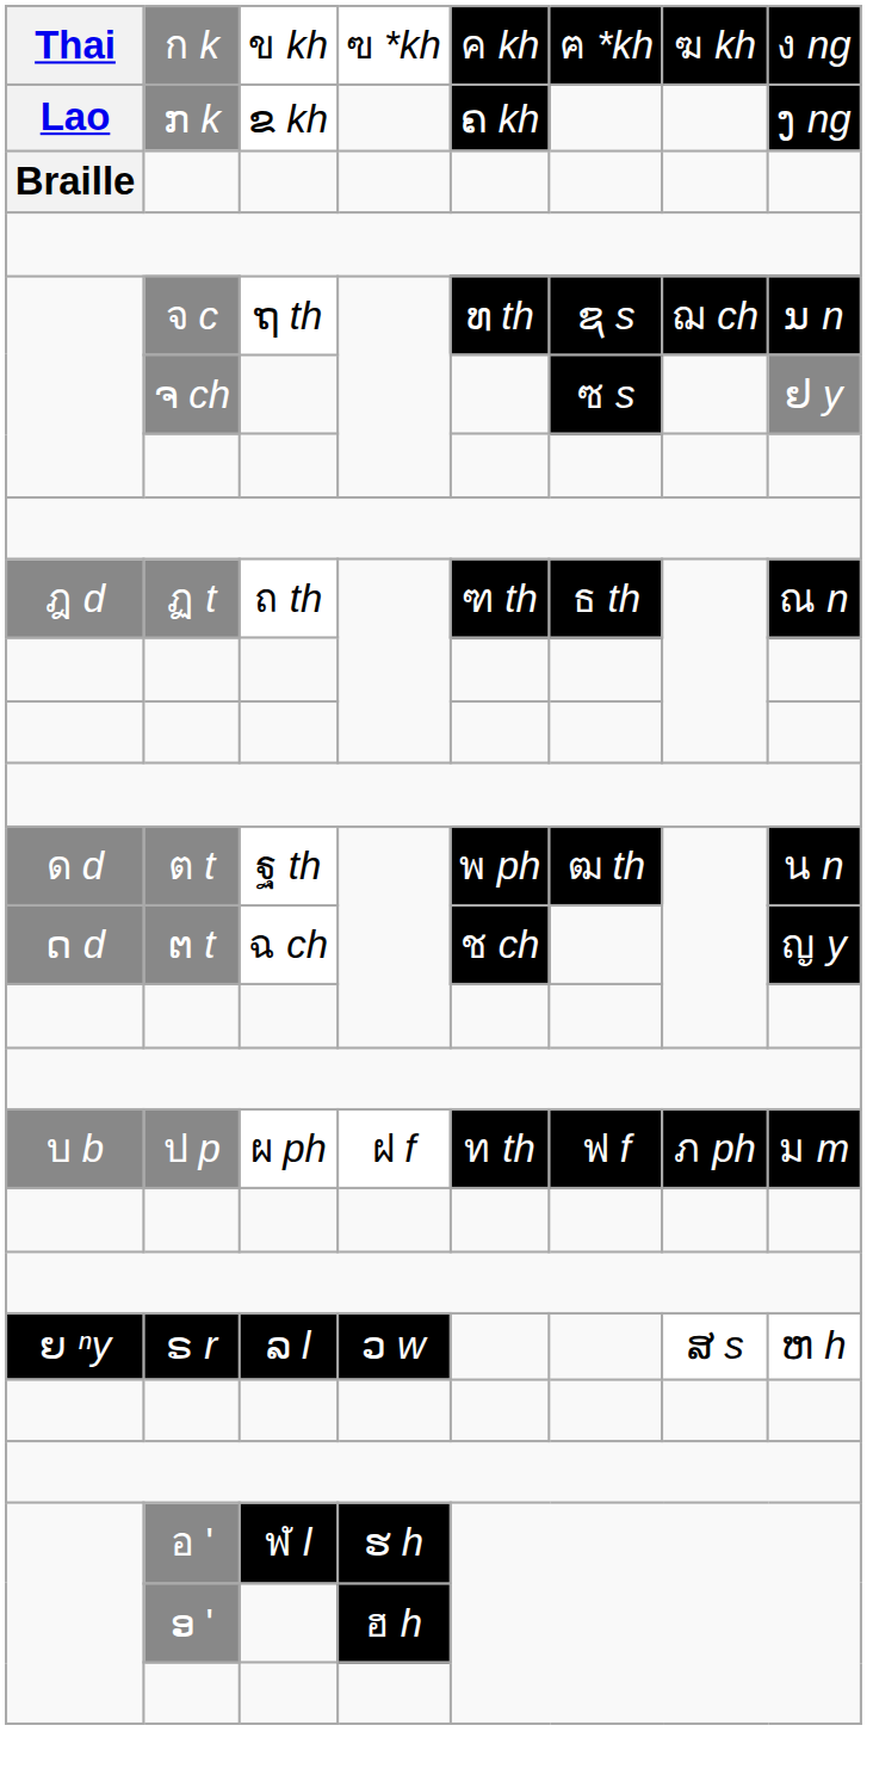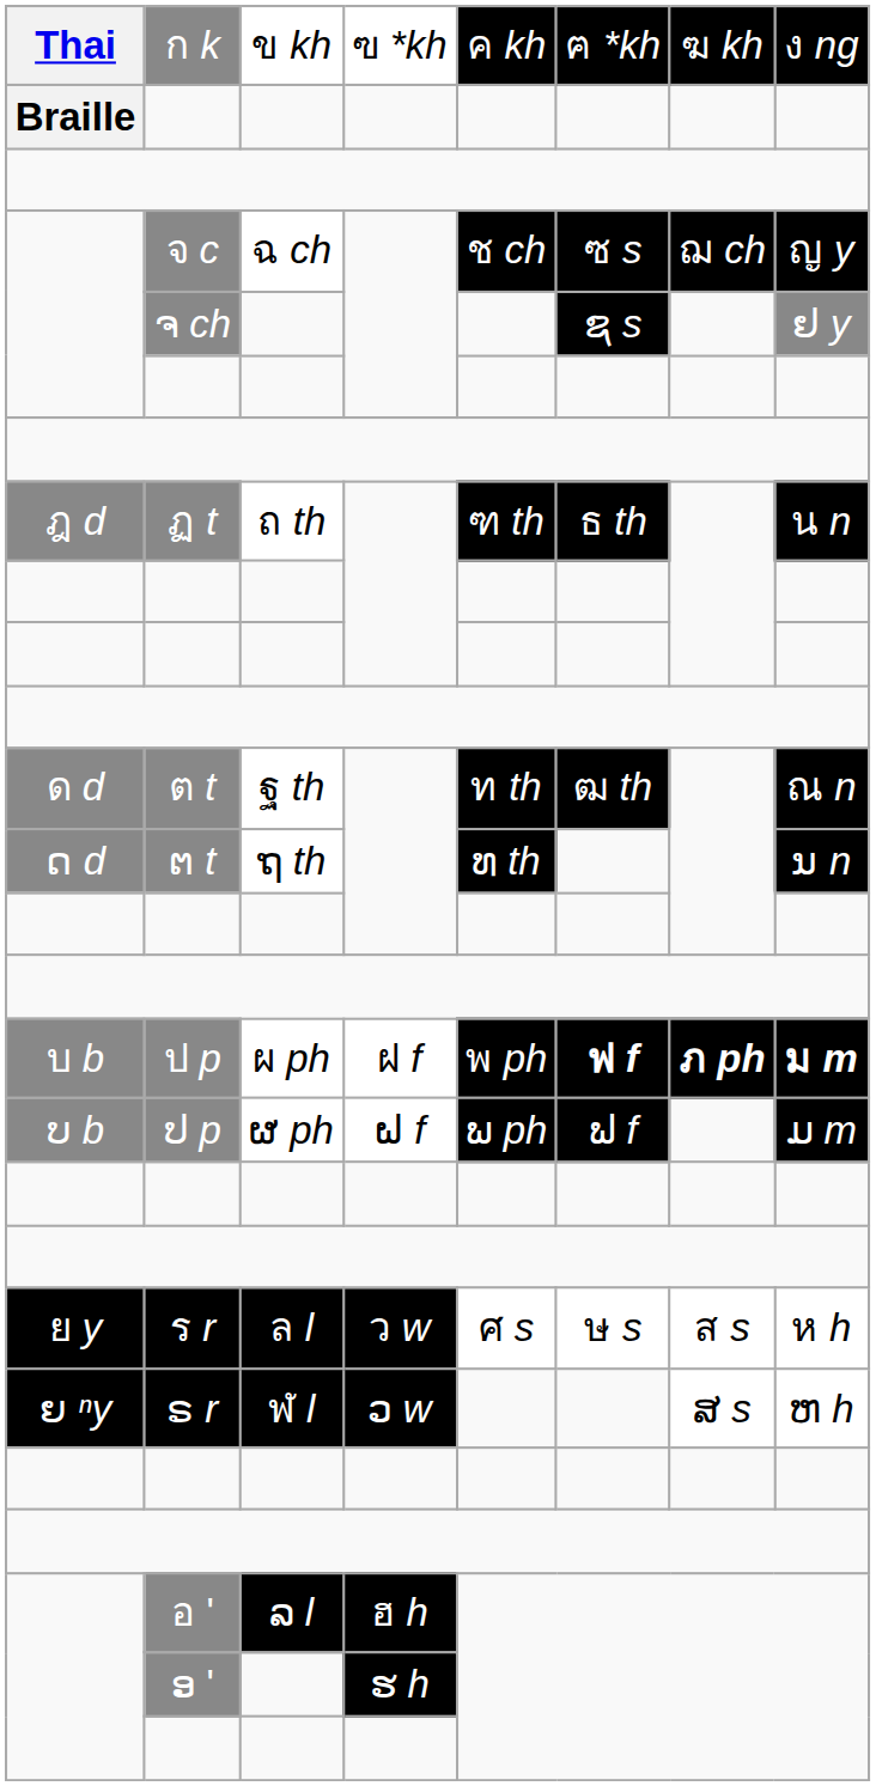- row: Lao | ກ k | ຂ kh | ຄ kh | ງ ng
จ c | column 3: ຖ th -> ฉ ch
จ c | column 5: ທ th -> ช ch
จ c | column 6: ຊ s -> ซ s
จ c | column 8: ນ n -> ญ y
ຈ ch | column 6: ซ s -> ຊ s
ฏ t | column 8: ณ n -> น n
ต t | column 5: พ ph -> ท th
ต t | column 8: น n -> ณ n
ຕ t | column 3: ฉ ch -> ຖ th
ຕ t | column 5: ช ch -> ທ th
ຕ t | column 8: ญ y -> ນ n
ป p | column 5: ท th -> พ ph
ป p | column 6: normal -> bold
ป p | column 7: normal -> bold
ป p | column 8: normal -> bold
+ row: ບ b | ປ p | ຜ ph | ຝ f | ພ ph | ຟ f | ມ m
+ row: ย y | ร r | ล l | ว w | ศ s | ษ s | ส s | ห h
ຣ r | column 3: ລ l -> ฬ l
อ ' | column 3: ฬ l -> ລ l
อ ' | column 4: ຮ h -> ฮ h
ອ ' | column 4: ฮ h -> ຮ h
